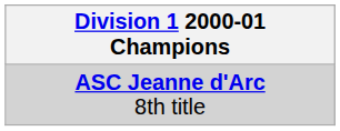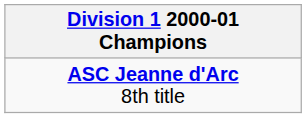row 2 | column 1: lightgrey background -> no background
